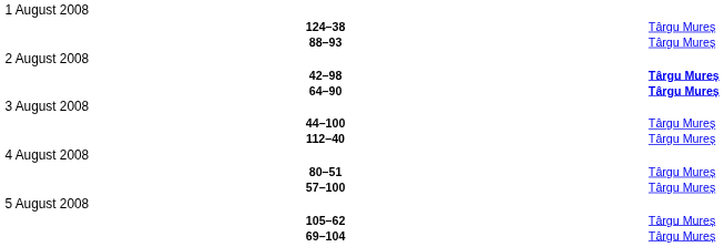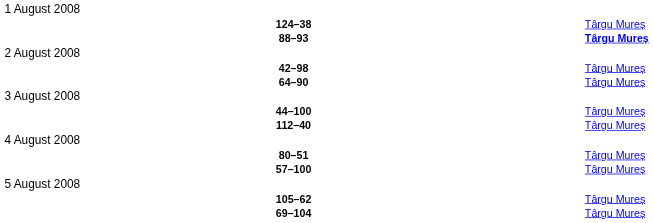88–93 | column 3: normal -> bold
42–98 | column 3: bold -> normal
64–90 | column 3: bold -> normal
